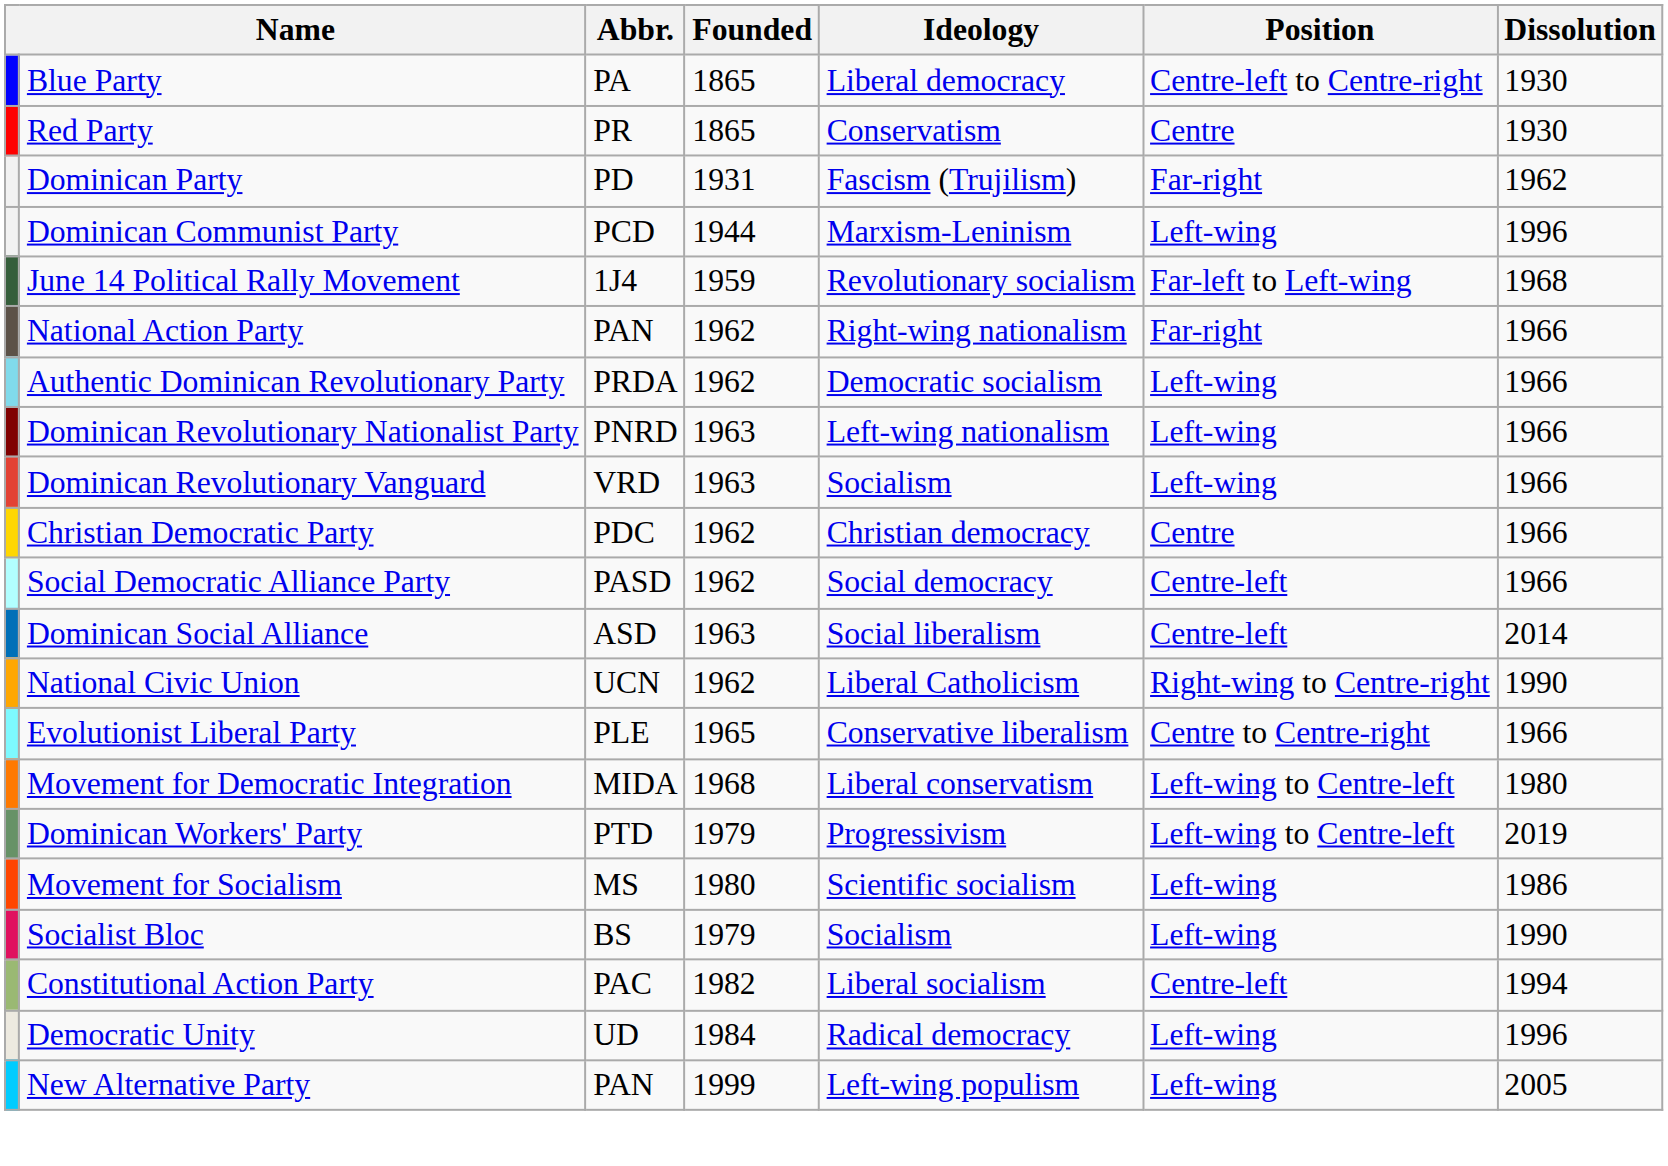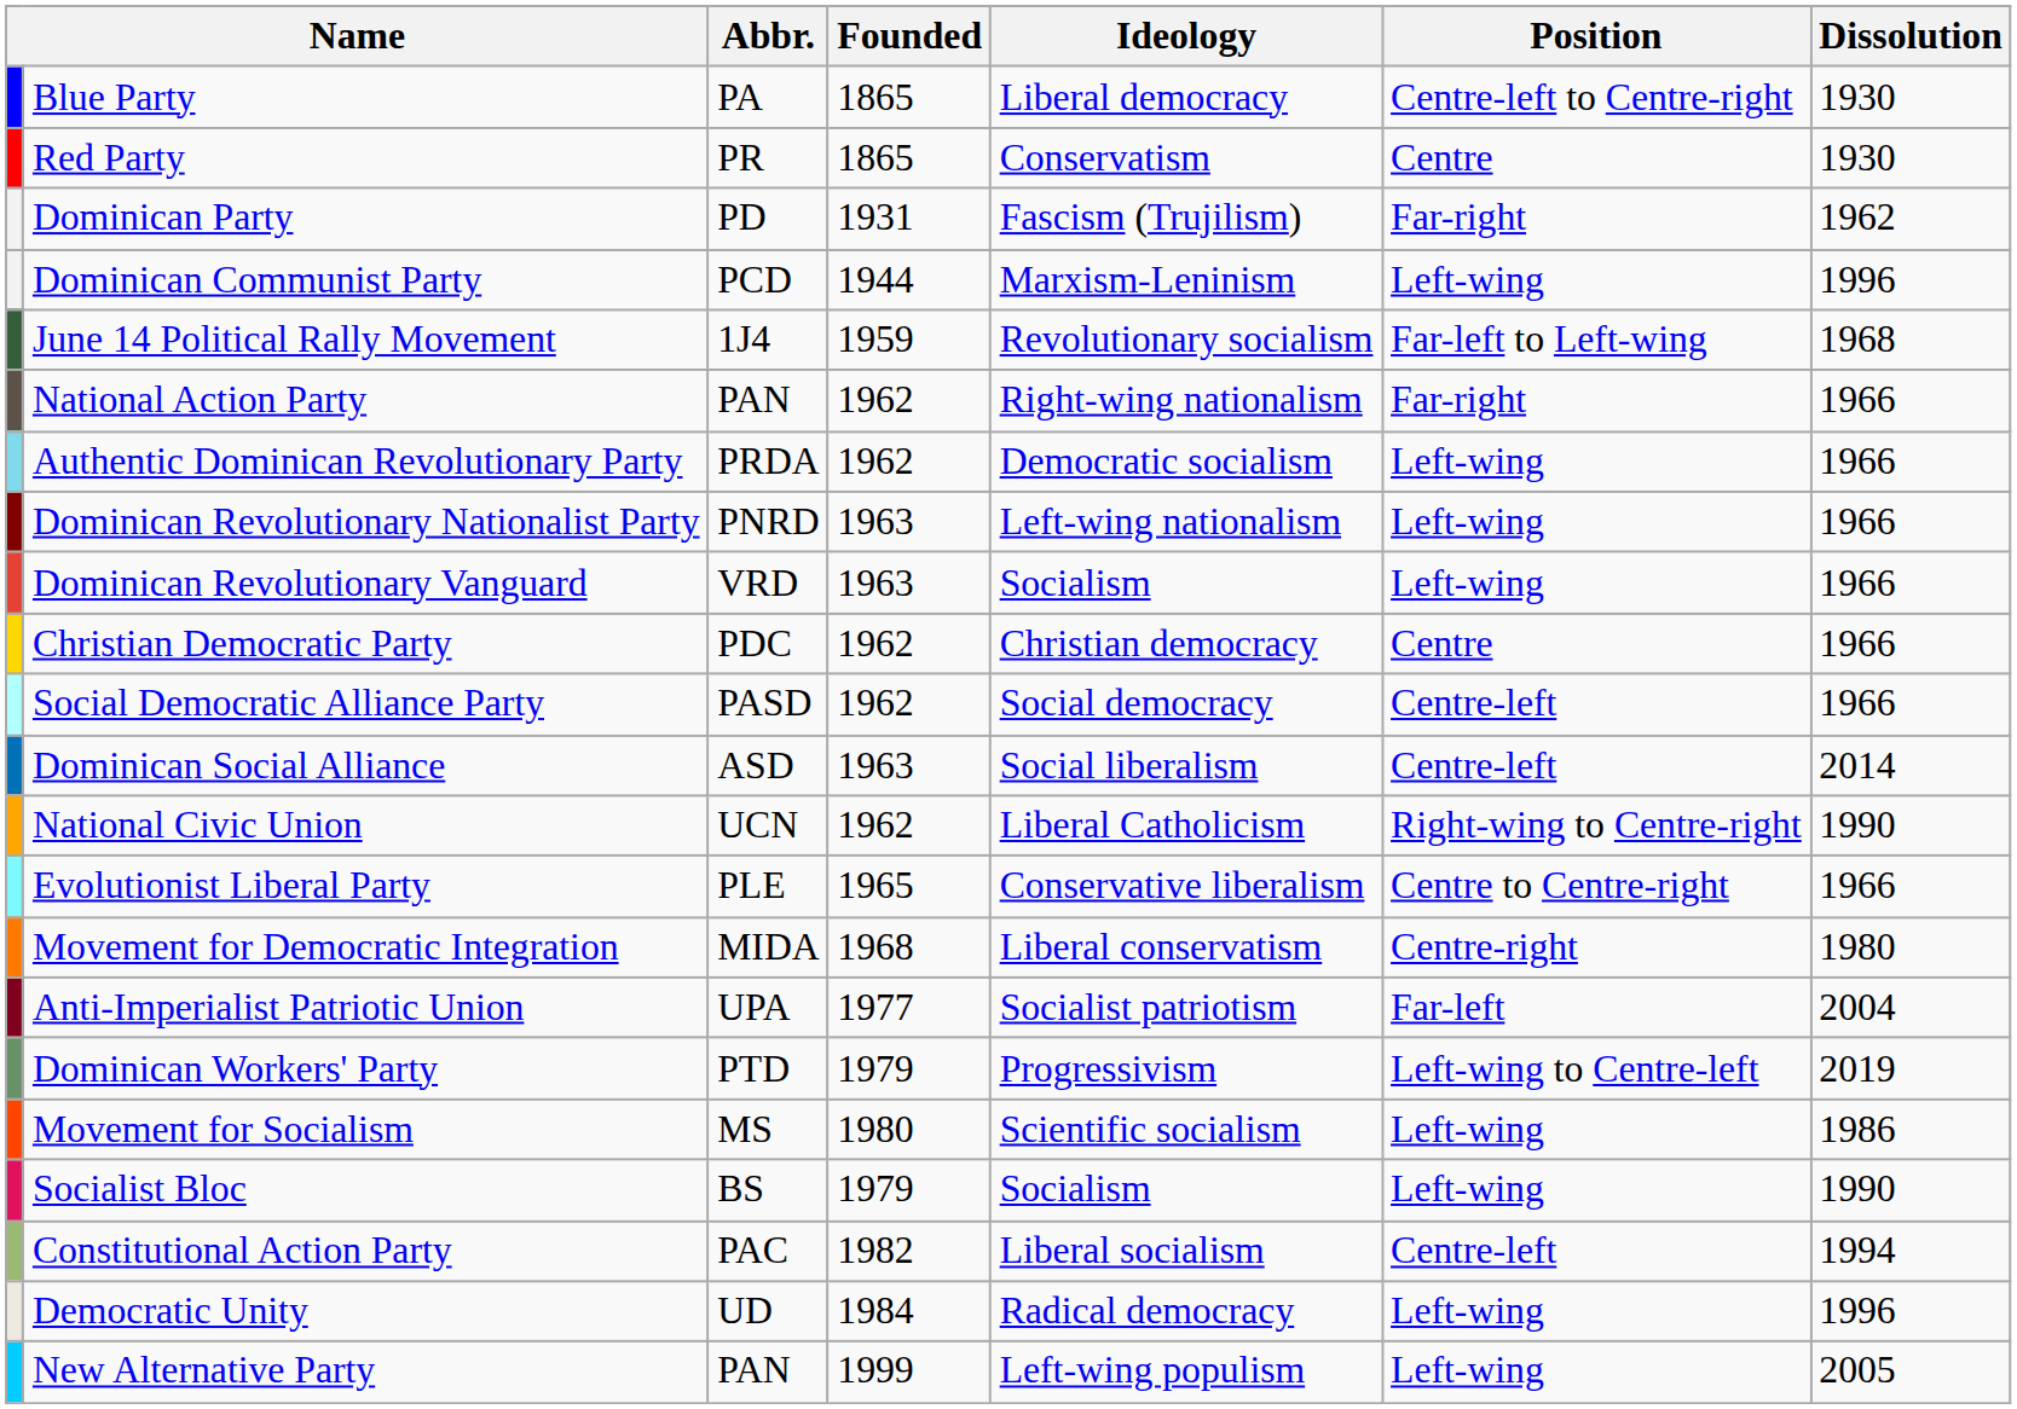Movement for Democratic Integration | Position: Left-wing to Centre-left -> Centre-right
+ row: Anti-Imperialist Patriotic Union | UPA | 1977 | Socialist patriotism | Far-left | 2004
